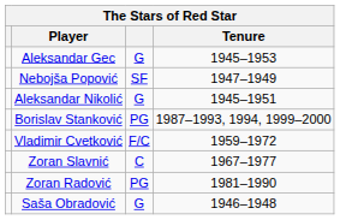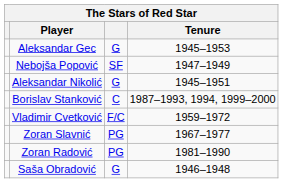Borislav Stanković | column 3: PG -> C
Zoran Slavnić | column 3: C -> PG
